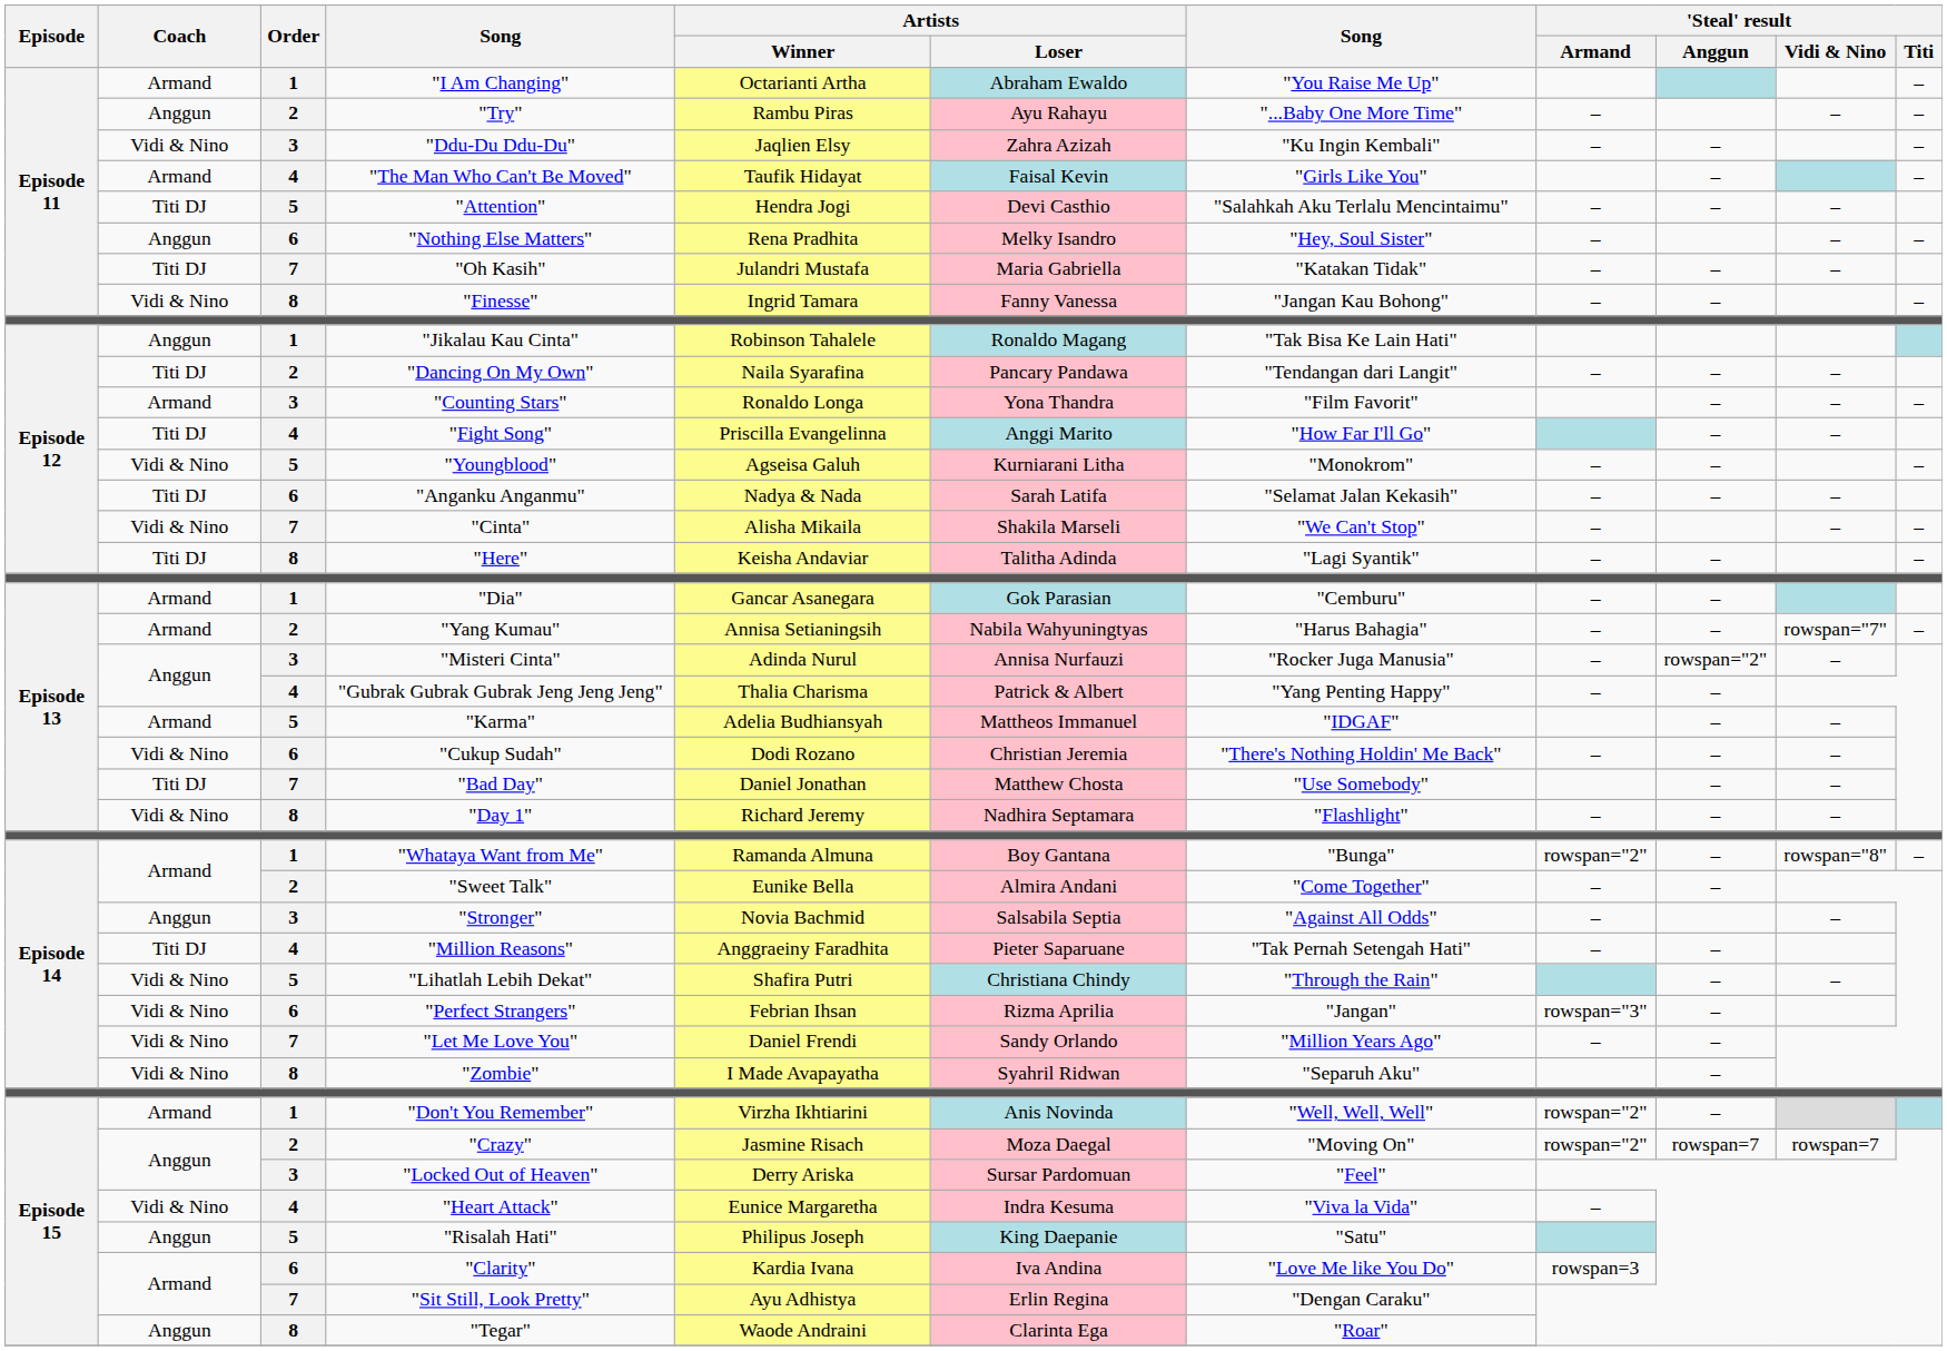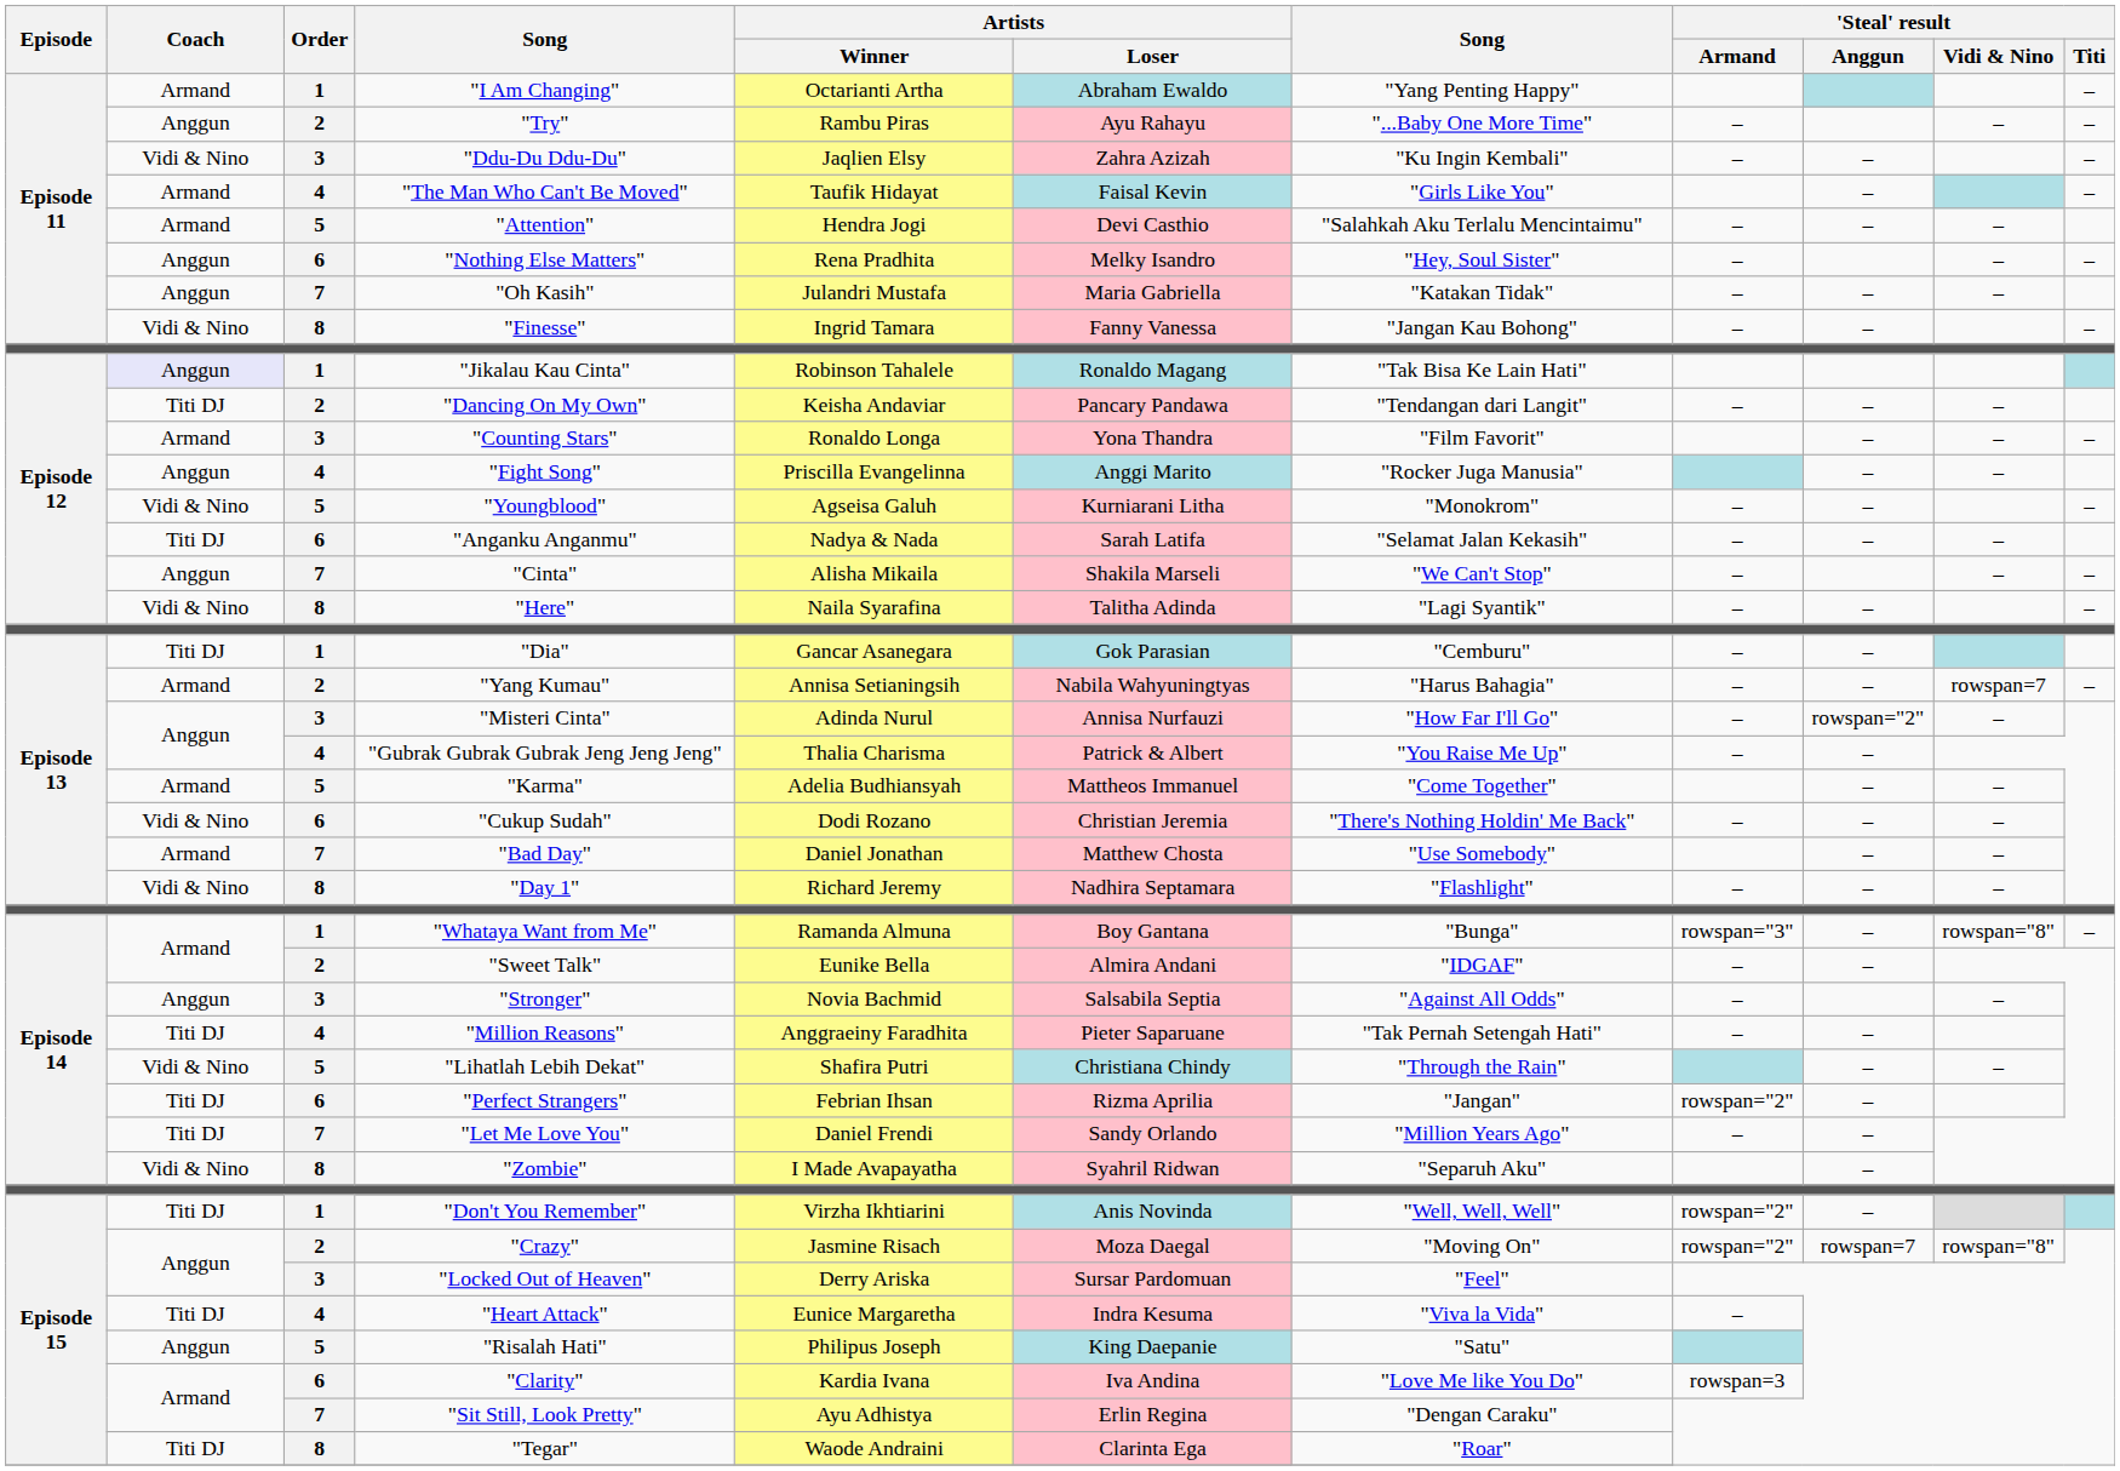"I Am Changing" | column 7: "You Raise Me Up" -> "Yang Penting Happy"
"Attention" | Coach: Titi DJ -> Armand
"Oh Kasih" | Coach: Titi DJ -> Anggun
"Jikalau Kau Cinta" | Coach: no background -> lavender background
"Dancing On My Own" | Artists / Winner: Naila Syarafina -> Keisha Andaviar
"Fight Song" | Coach: Titi DJ -> Anggun
"Fight Song" | column 7: "How Far I'll Go" -> "Rocker Juga Manusia"
"Cinta" | Coach: Vidi & Nino -> Anggun
"Here" | Coach: Titi DJ -> Vidi & Nino
"Here" | Artists / Winner: Keisha Andaviar -> Naila Syarafina
"Dia" | Coach: Armand -> Titi DJ
"Yang Kumau" | 'Steal' result / Vidi & Nino: rowspan="7" -> rowspan=7
"Misteri Cinta" | column 7: "Rocker Juga Manusia" -> "How Far I'll Go"
"Gubrak Gubrak Gubrak Jeng Jeng Jeng" | column 7: "Yang Penting Happy" -> "You Raise Me Up"
"Karma" | column 7: "IDGAF" -> "Come Together"
"Bad Day" | Coach: Titi DJ -> Armand
"Whataya Want from Me" | 'Steal' result / Armand: rowspan="2" -> rowspan="3"
"Sweet Talk" | column 7: "Come Together" -> "IDGAF"
"Perfect Strangers" | Coach: Vidi & Nino -> Titi DJ
"Perfect Strangers" | 'Steal' result / Armand: rowspan="3" -> rowspan="2"
"Let Me Love You" | Coach: Vidi & Nino -> Titi DJ
"Don't You Remember" | Coach: Armand -> Titi DJ
"Crazy" | 'Steal' result / Vidi & Nino: rowspan=7 -> rowspan="8"
"Heart Attack" | Coach: Vidi & Nino -> Titi DJ
"Tegar" | Coach: Anggun -> Titi DJ
